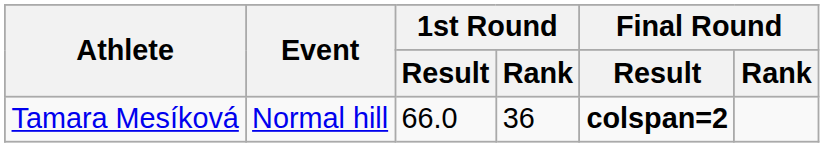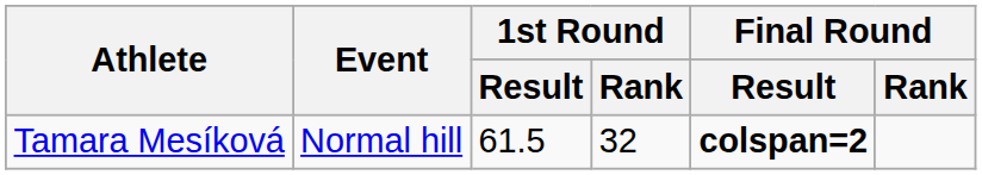Tamara Mesíková | 1st Round / Result: 66.0 -> 61.5
Tamara Mesíková | 1st Round / Rank: 36 -> 32
